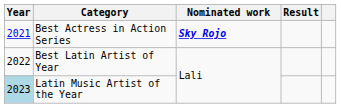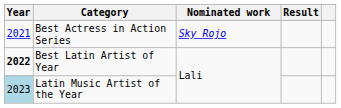Best Actress in Action Series | Nominated work: bold -> normal
Best Latin Artist of Year | Year: normal -> bold
